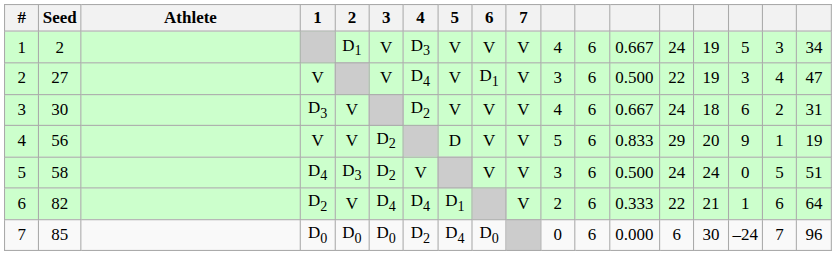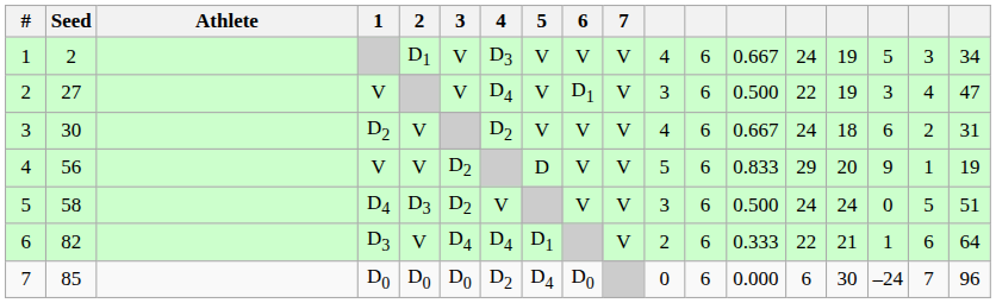row 4 | 1: D3 -> D2
row 7 | 1: D2 -> D3
